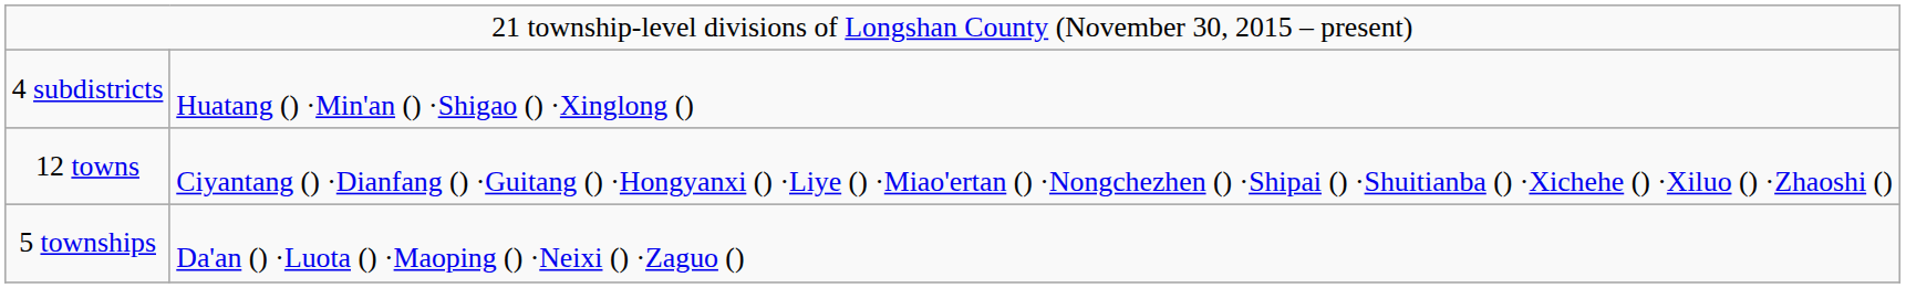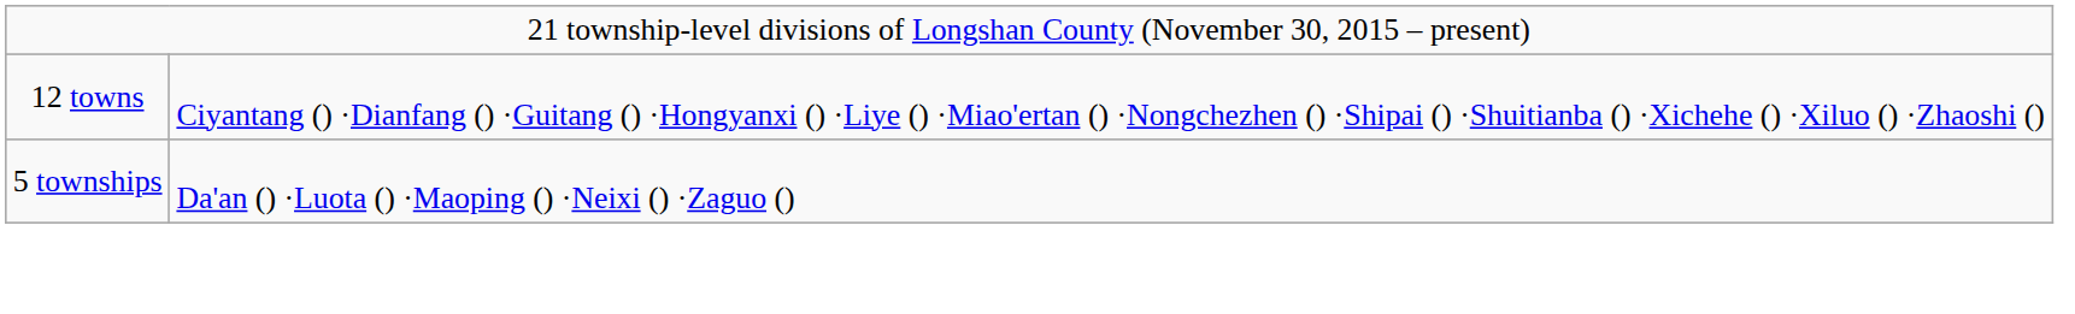- row: 4 subdistricts | Huatang () ·Min'an () ·Shigao () ·Xinglong ()
